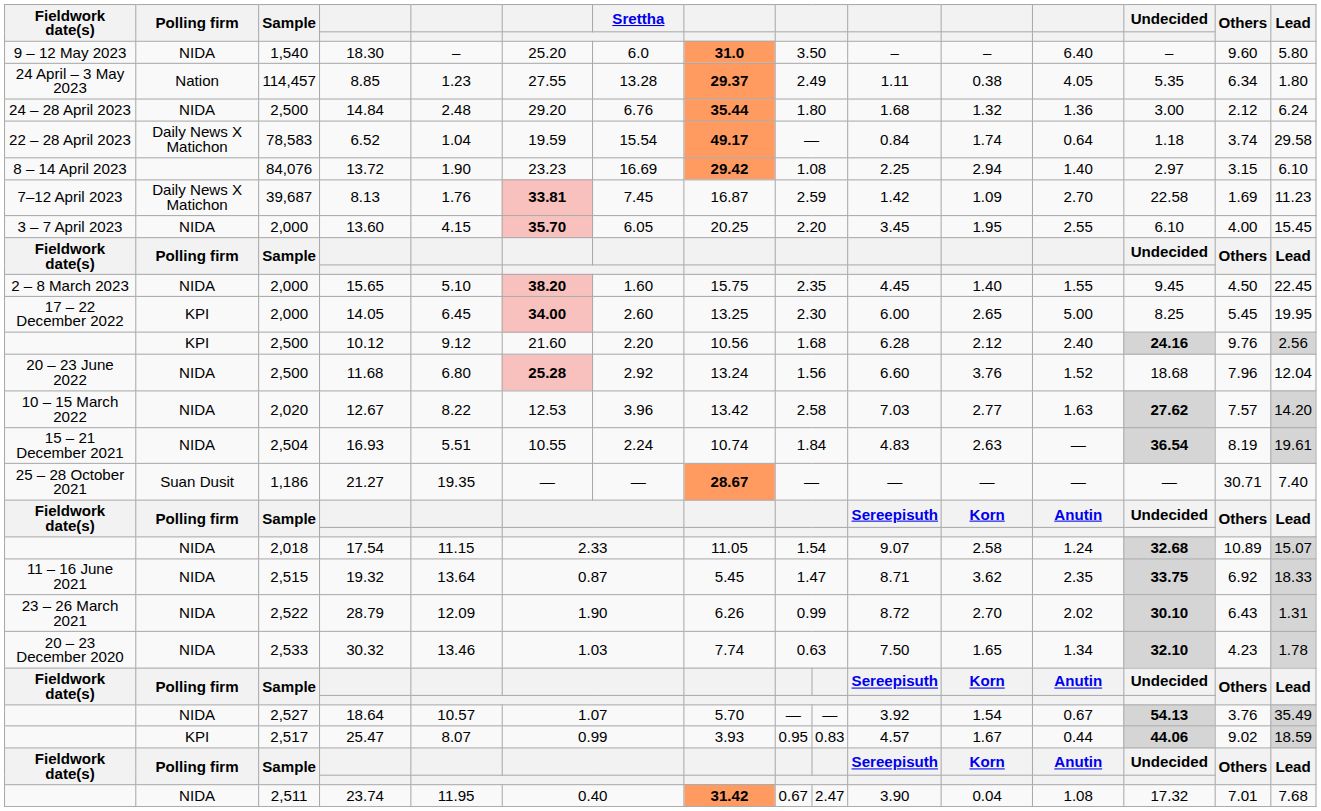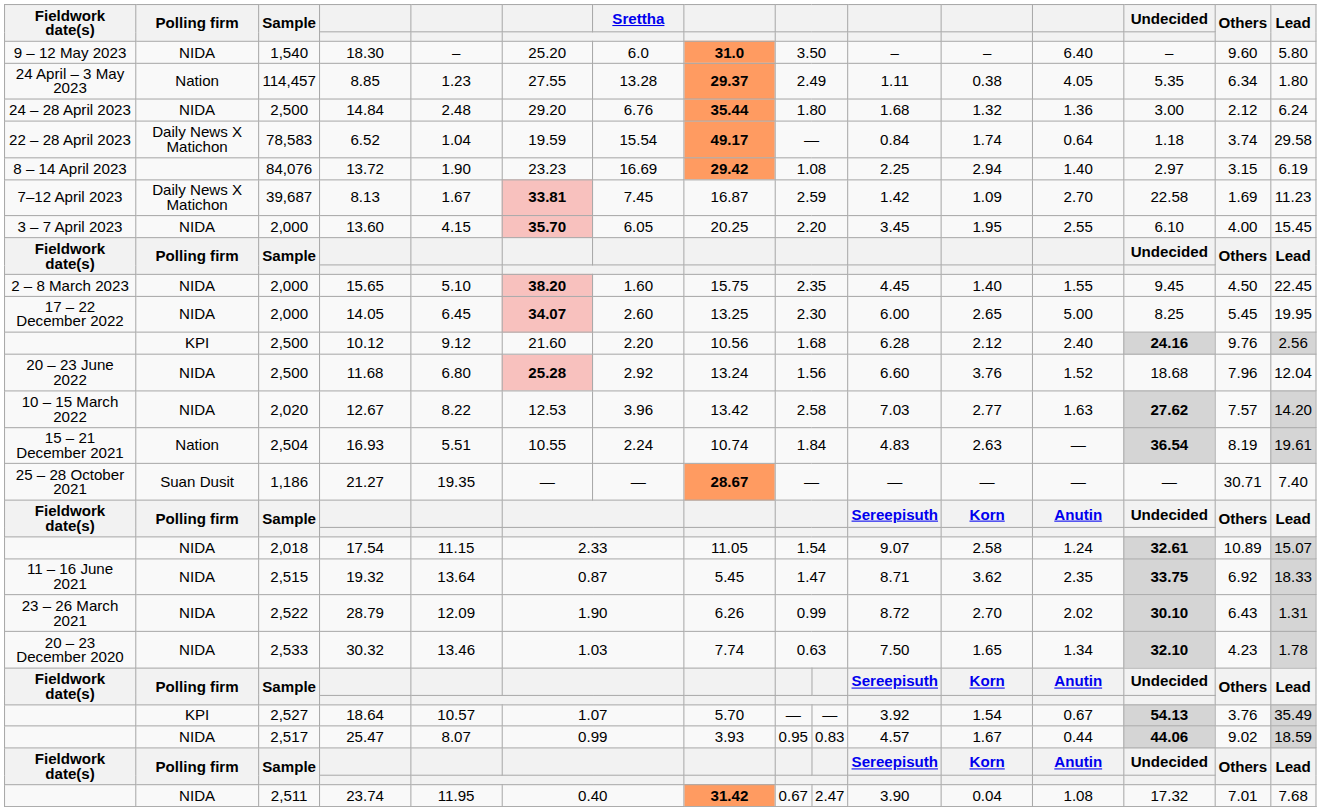13.72 | Lead: 6.10 -> 6.19
8.13 | column 5: 1.76 -> 1.67
14.05 | Polling firm: KPI -> NIDA
14.05 | column 6: 34.00 -> 34.07
16.93 | Polling firm: NIDA -> Nation
17.54 | Undecided: 32.68 -> 32.61
18.64 | Polling firm: NIDA -> KPI
25.47 | Polling firm: KPI -> NIDA
